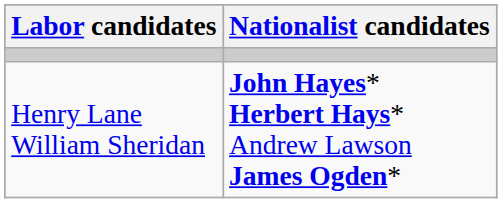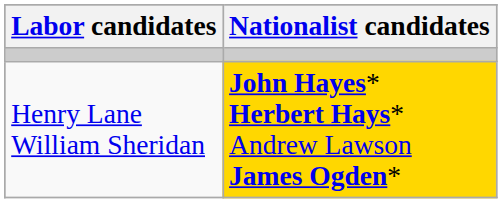Henry Lane William Sheridan | Nationalist candidates: no background -> gold background
